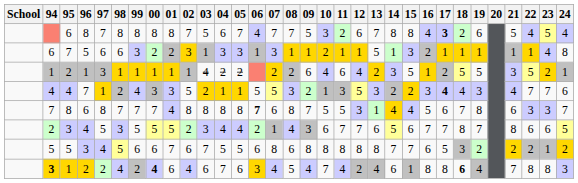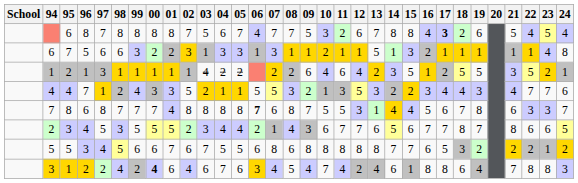row 5 | 17: bold -> normal
row 9 | 94: bold -> normal
row 9 | 18: bold -> normal
